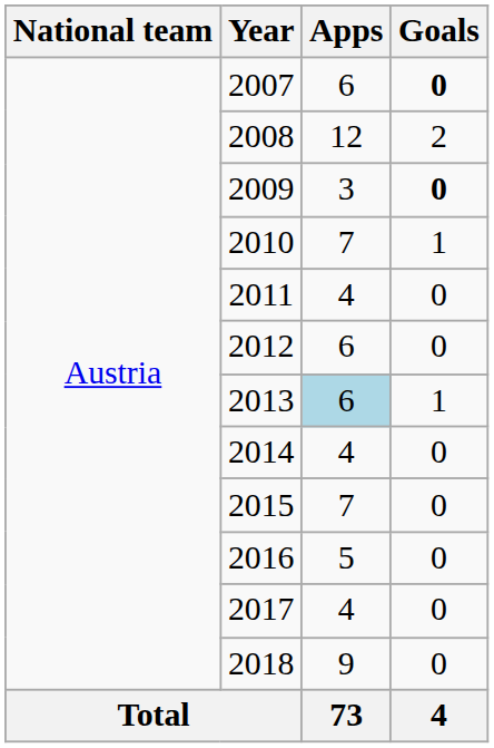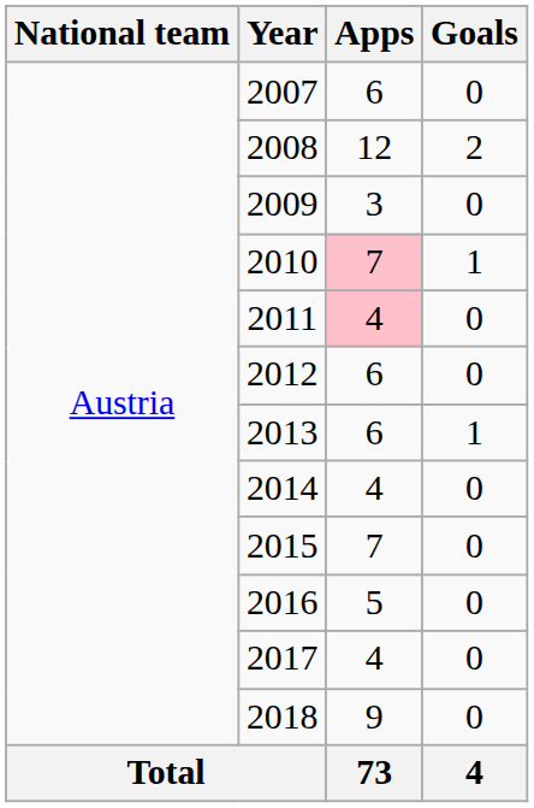2007 | Goals: bold -> normal
2009 | Goals: bold -> normal
2010 | Apps: no background -> pink background
2011 | Apps: no background -> pink background
2013 | Apps: lightblue background -> no background
